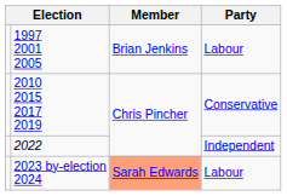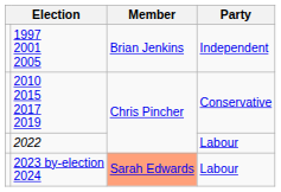1997 2001 2005 | Party: Labour -> Independent
2022 | Party: Independent -> Labour
